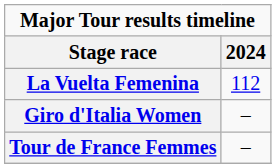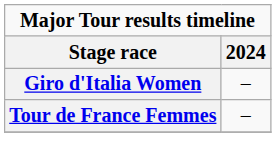- row: La Vuelta Femenina | 112
